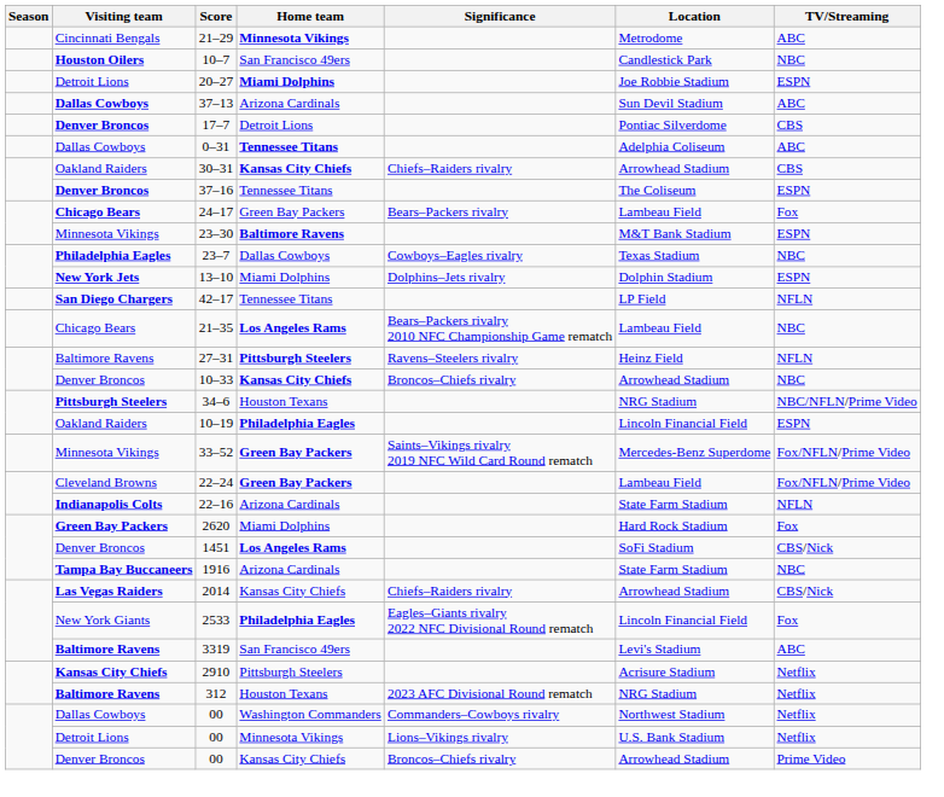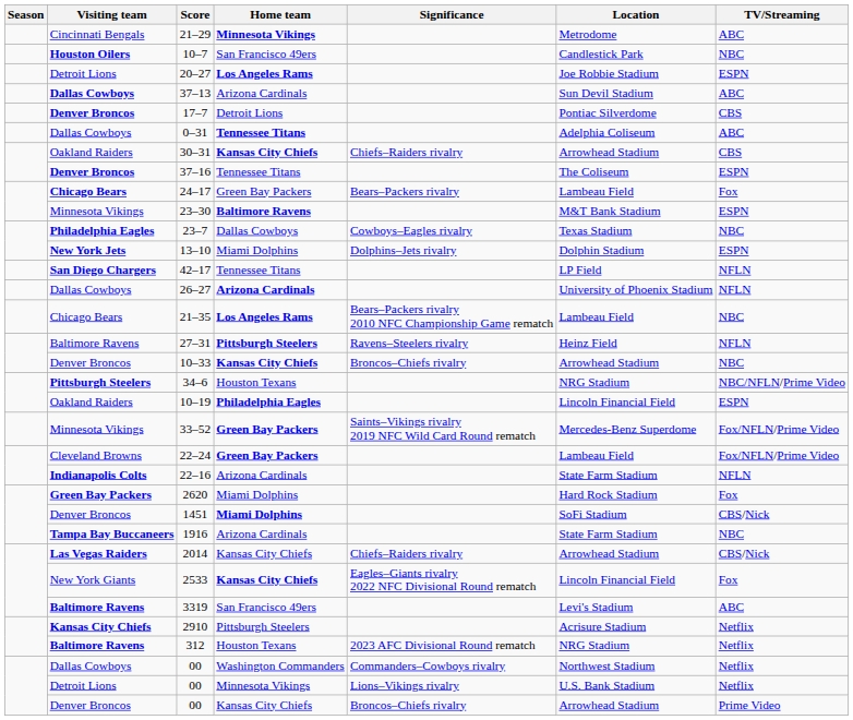20–27 | Home team: Miami Dolphins -> Los Angeles Rams
+ row: Dallas Cowboys | 26–27 | Arizona Cardinals | University of Phoenix Stadium | NFLN
1451 | Home team: Los Angeles Rams -> Miami Dolphins
2533 | Home team: Philadelphia Eagles -> Kansas City Chiefs
